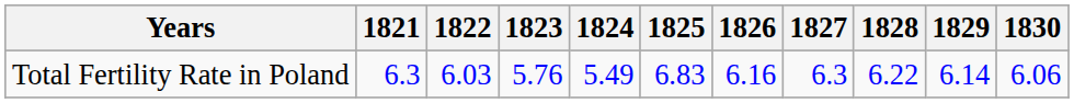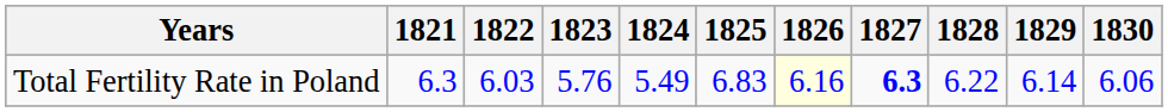row 2 | 1826: no background -> lightyellow background
row 2 | 1827: normal -> bold
